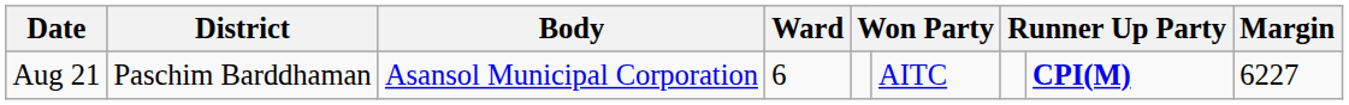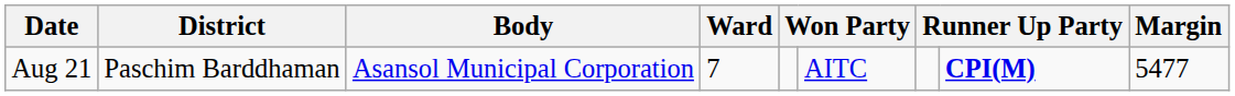Aug 21 | Ward: 6 -> 7
Aug 21 | Margin: 6227 -> 5477
